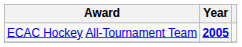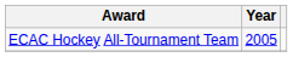row 2 | Year: bold -> normal
